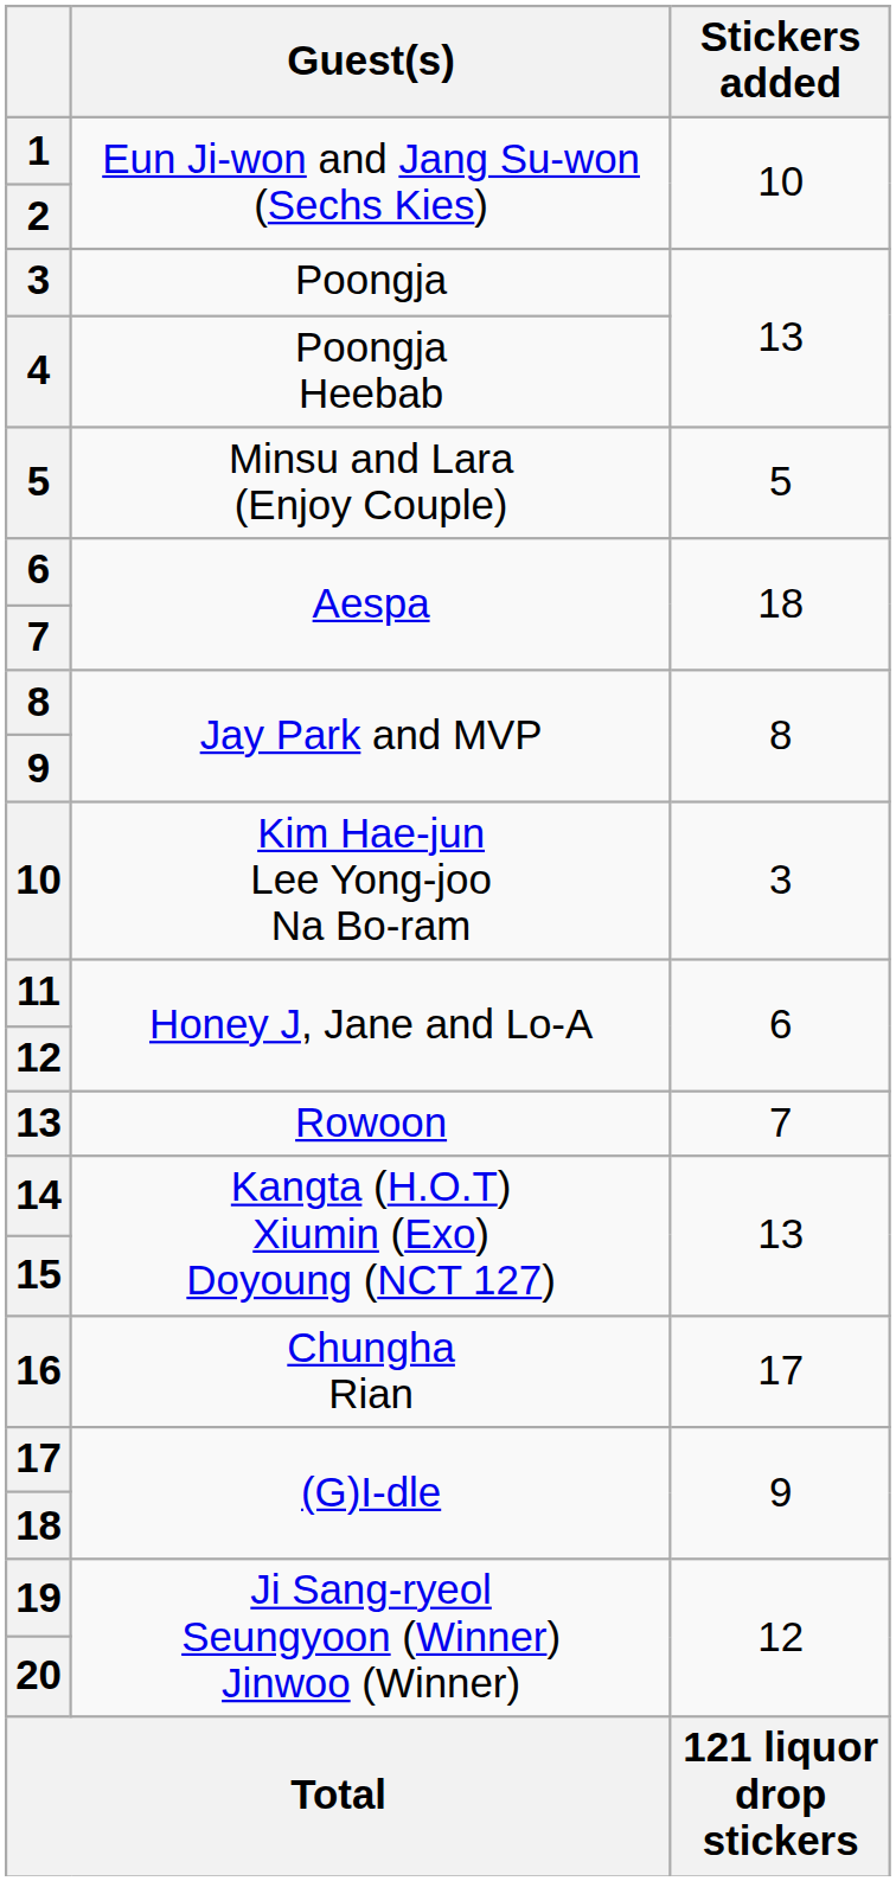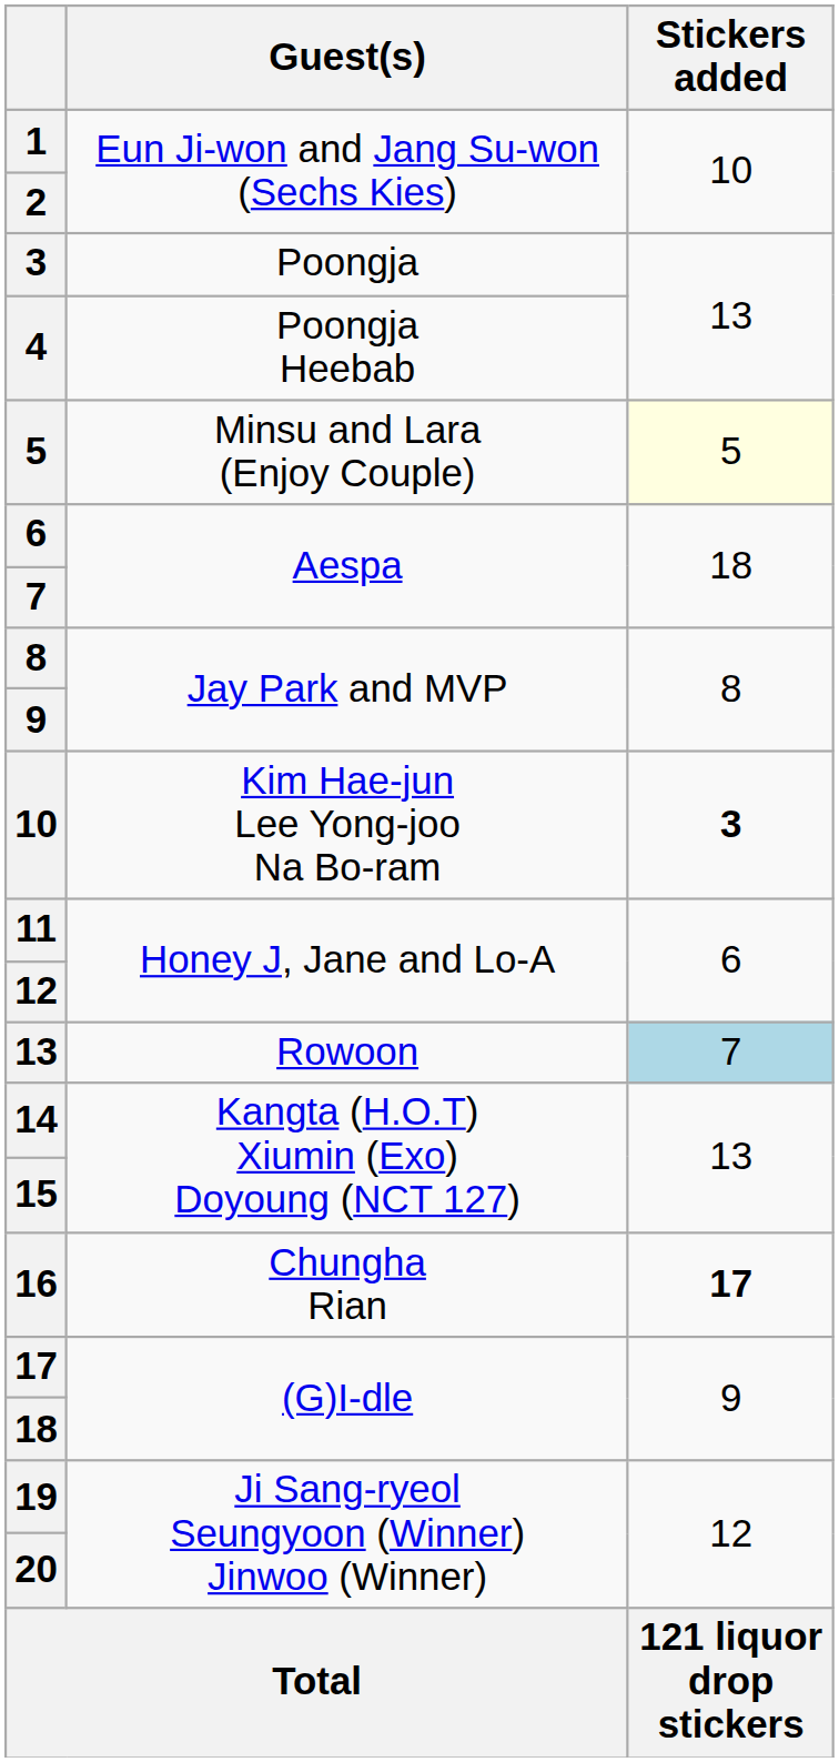Minsu and Lara (Enjoy Couple) | Stickers added: no background -> lightyellow background
Kim Hae-jun Lee Yong-joo Na Bo-ram | Stickers added: normal -> bold
Rowoon | Stickers added: no background -> lightblue background
Chungha Rian | Stickers added: normal -> bold
